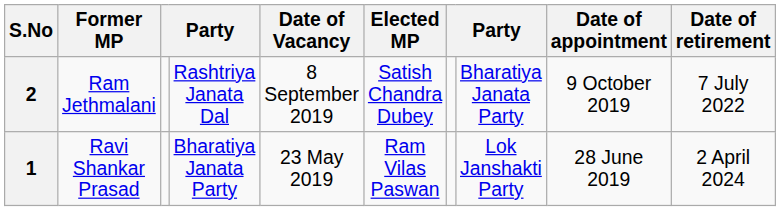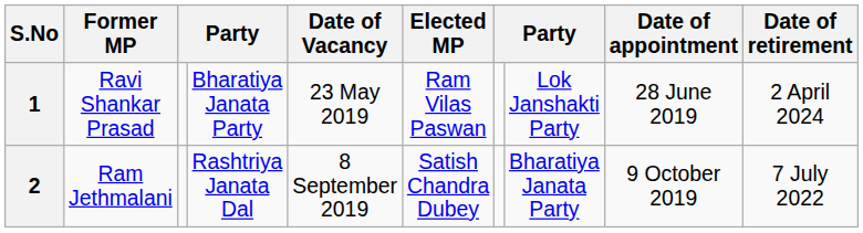rows swapped: 1 <-> 2
